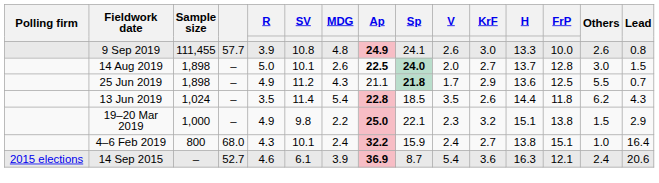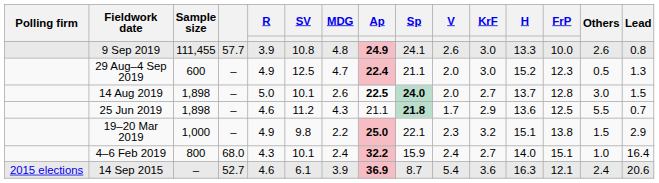+ row: 29 Aug–4 Sep 2019 | 600 | – | 4.9 | 12.5 | 4.7 | 22.4 | 21.1 | 2.0 | 3.0 | 15.2 | 12.3 | 0.5 | 1.3
25 Jun 2019 | R: 4.9 -> 4.6
- row: 13 Jun 2019 | 1,024 | – | 3.5 | 11.4 | 5.4 | 22.8 | 18.5 | 3.5 | 2.6 | 14.4 | 11.8 | 6.2 | 4.3
4–6 Feb 2019 | H: 13.8 -> 14.0
